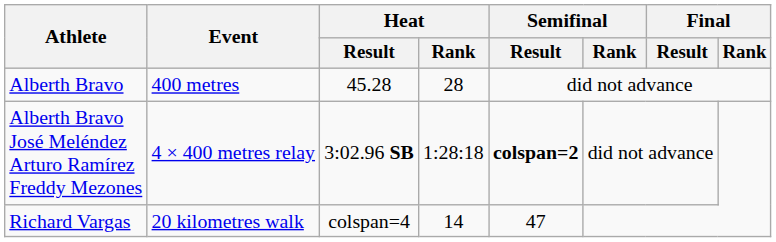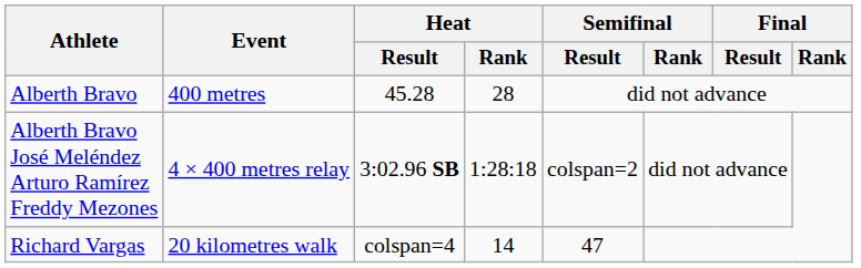Alberth Bravo José Meléndez Arturo Ramírez Freddy Mezones | Semifinal / Result: bold -> normal
